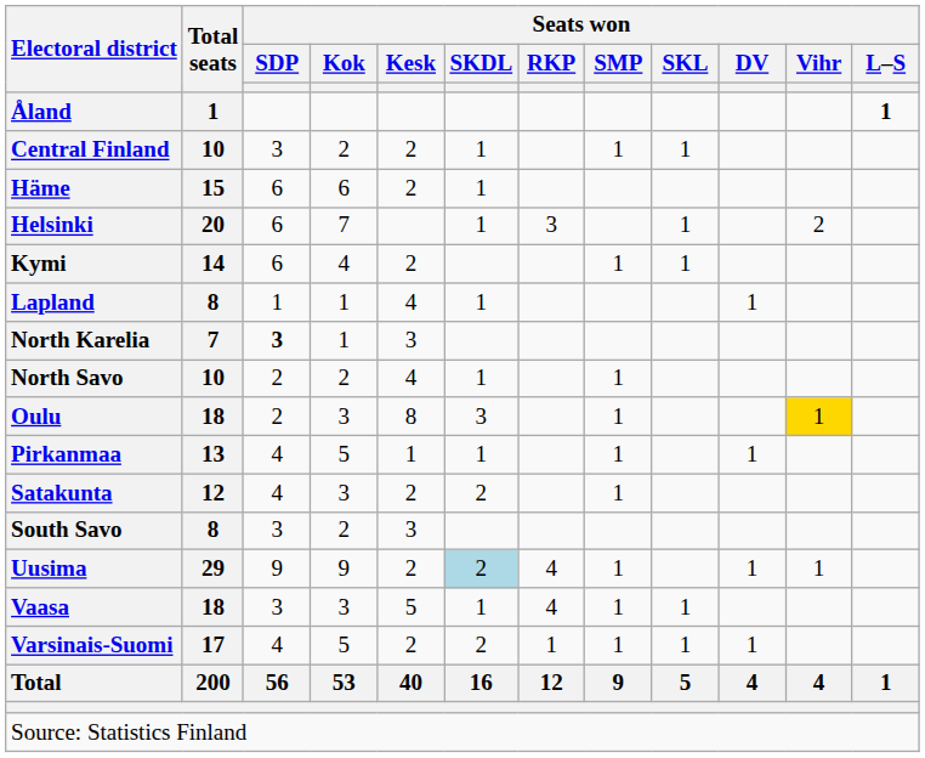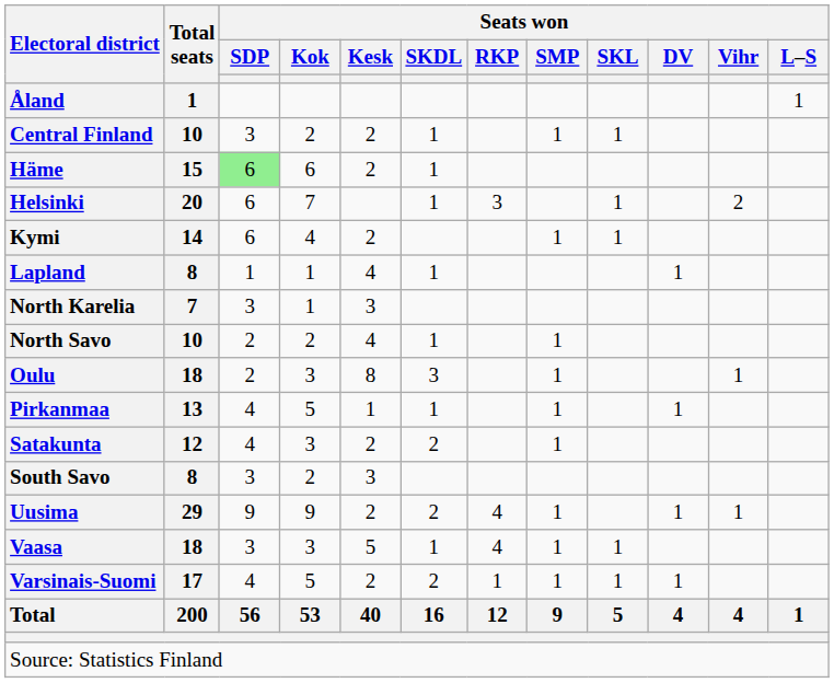Åland | Seats won / L–S: bold -> normal
Häme | Seats won / SDP: no background -> lightgreen background
North Karelia | Seats won / SDP: bold -> normal
Oulu | Seats won / Vihr: gold background -> no background
Uusima | Seats won / SKDL: lightblue background -> no background
